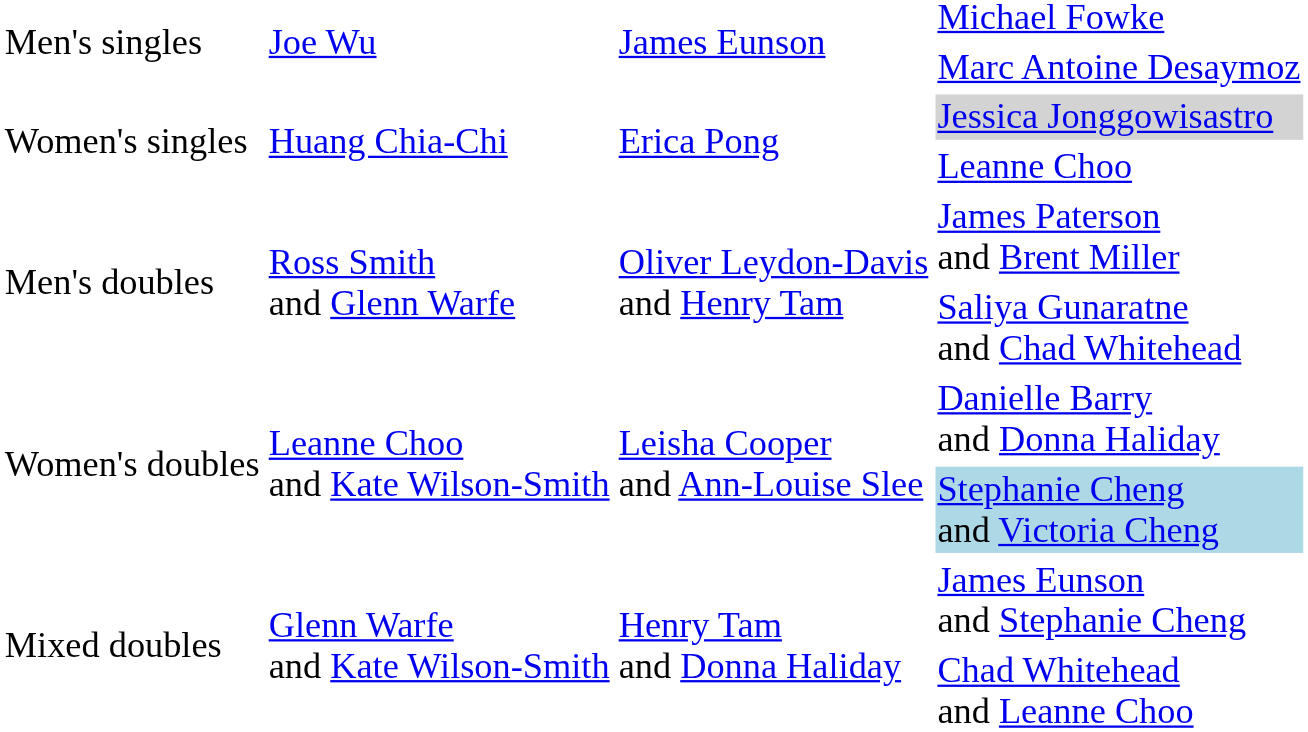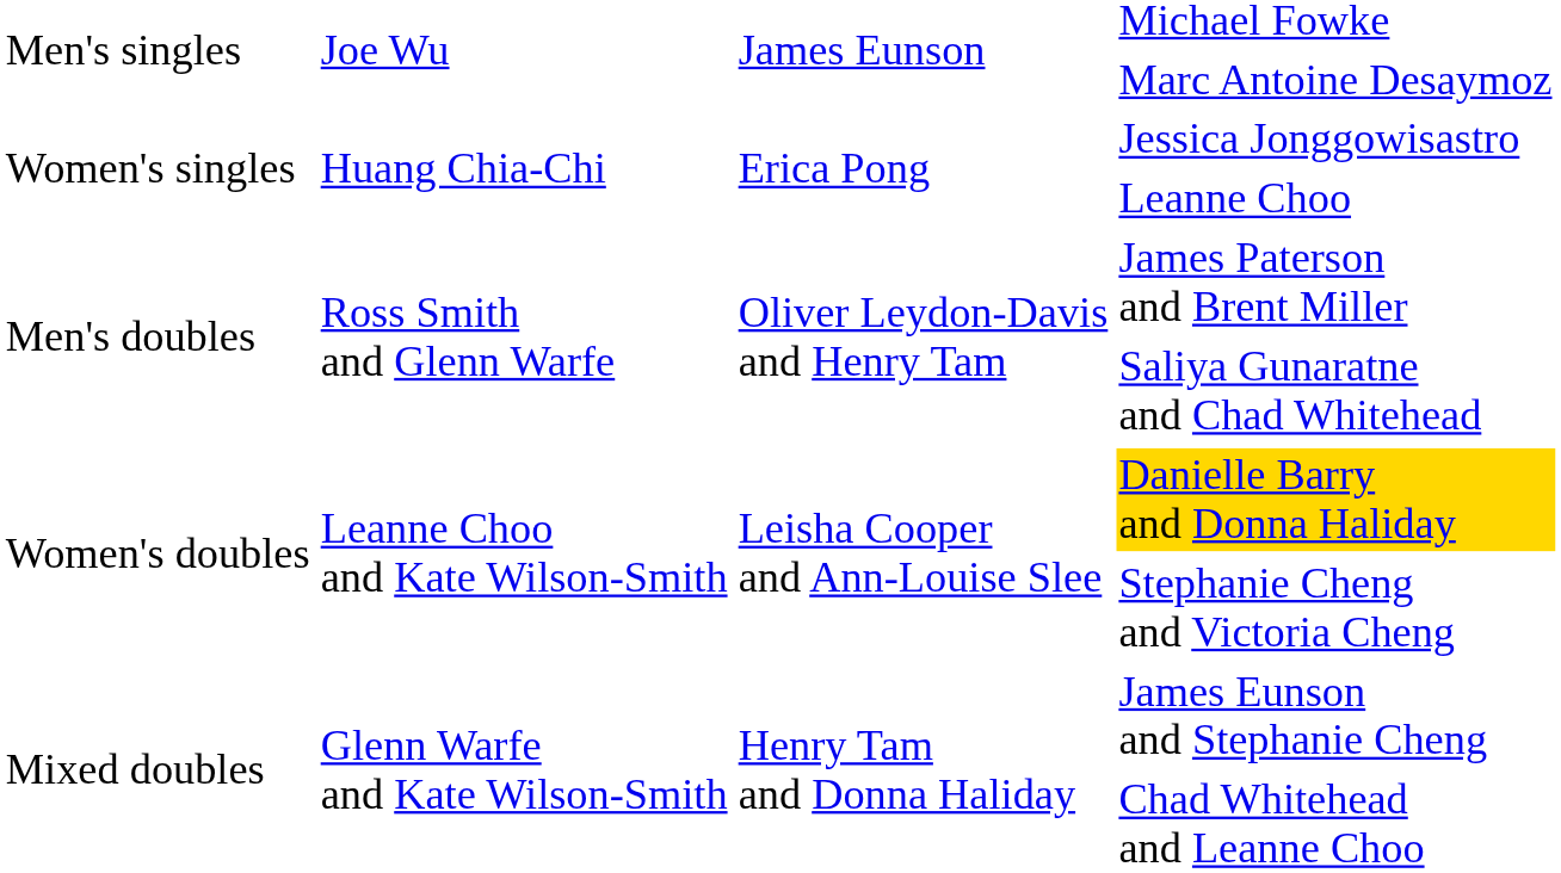Jessica Jonggowisastro | column 4: lightgrey background -> no background
Danielle Barry and Donna Haliday | column 4: no background -> gold background
Stephanie Cheng and Victoria Cheng | column 4: lightblue background -> no background
